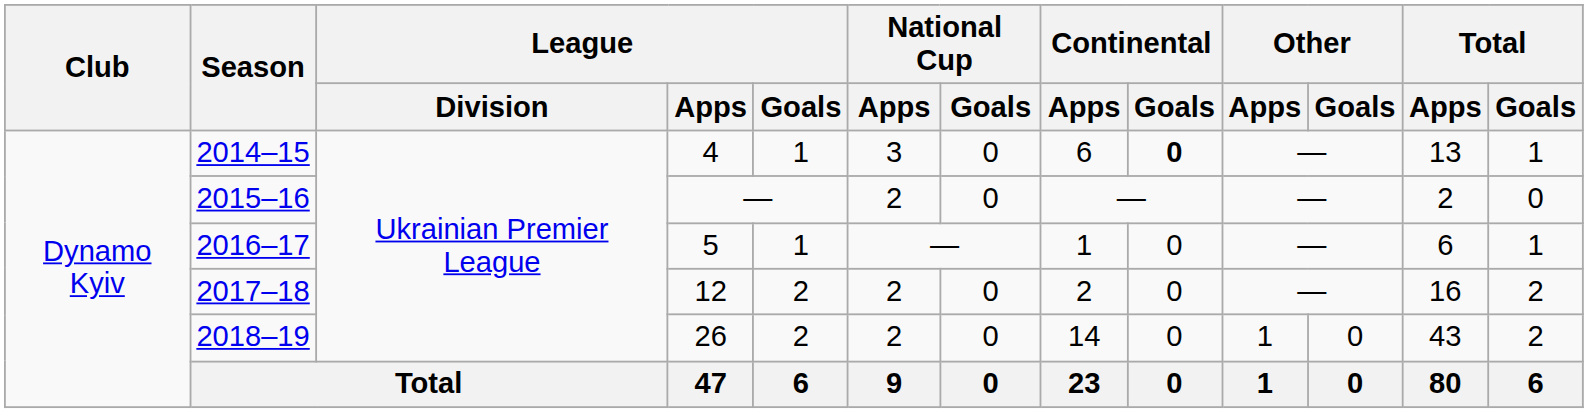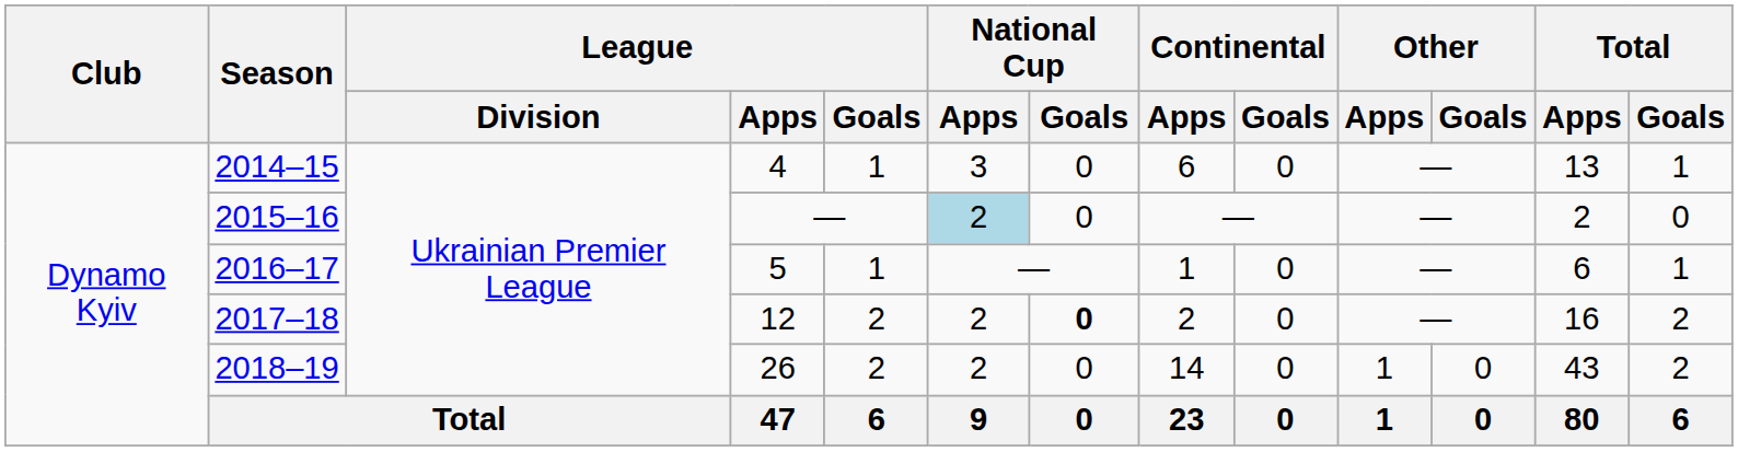2014–15 | Continental / Goals: bold -> normal
2015–16 | National Cup / Apps: no background -> lightblue background
2017–18 | National Cup / Goals: normal -> bold
